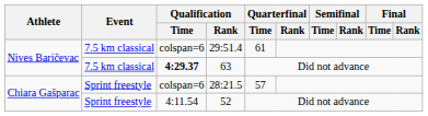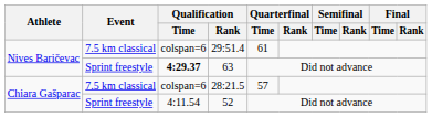63 | Event: 7.5 km classical -> Sprint freestyle
28:21.5 | Event: Sprint freestyle -> 7.5 km classical
